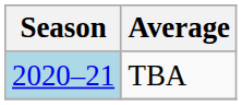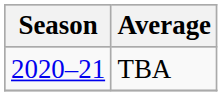TBA | Season: lightblue background -> no background
